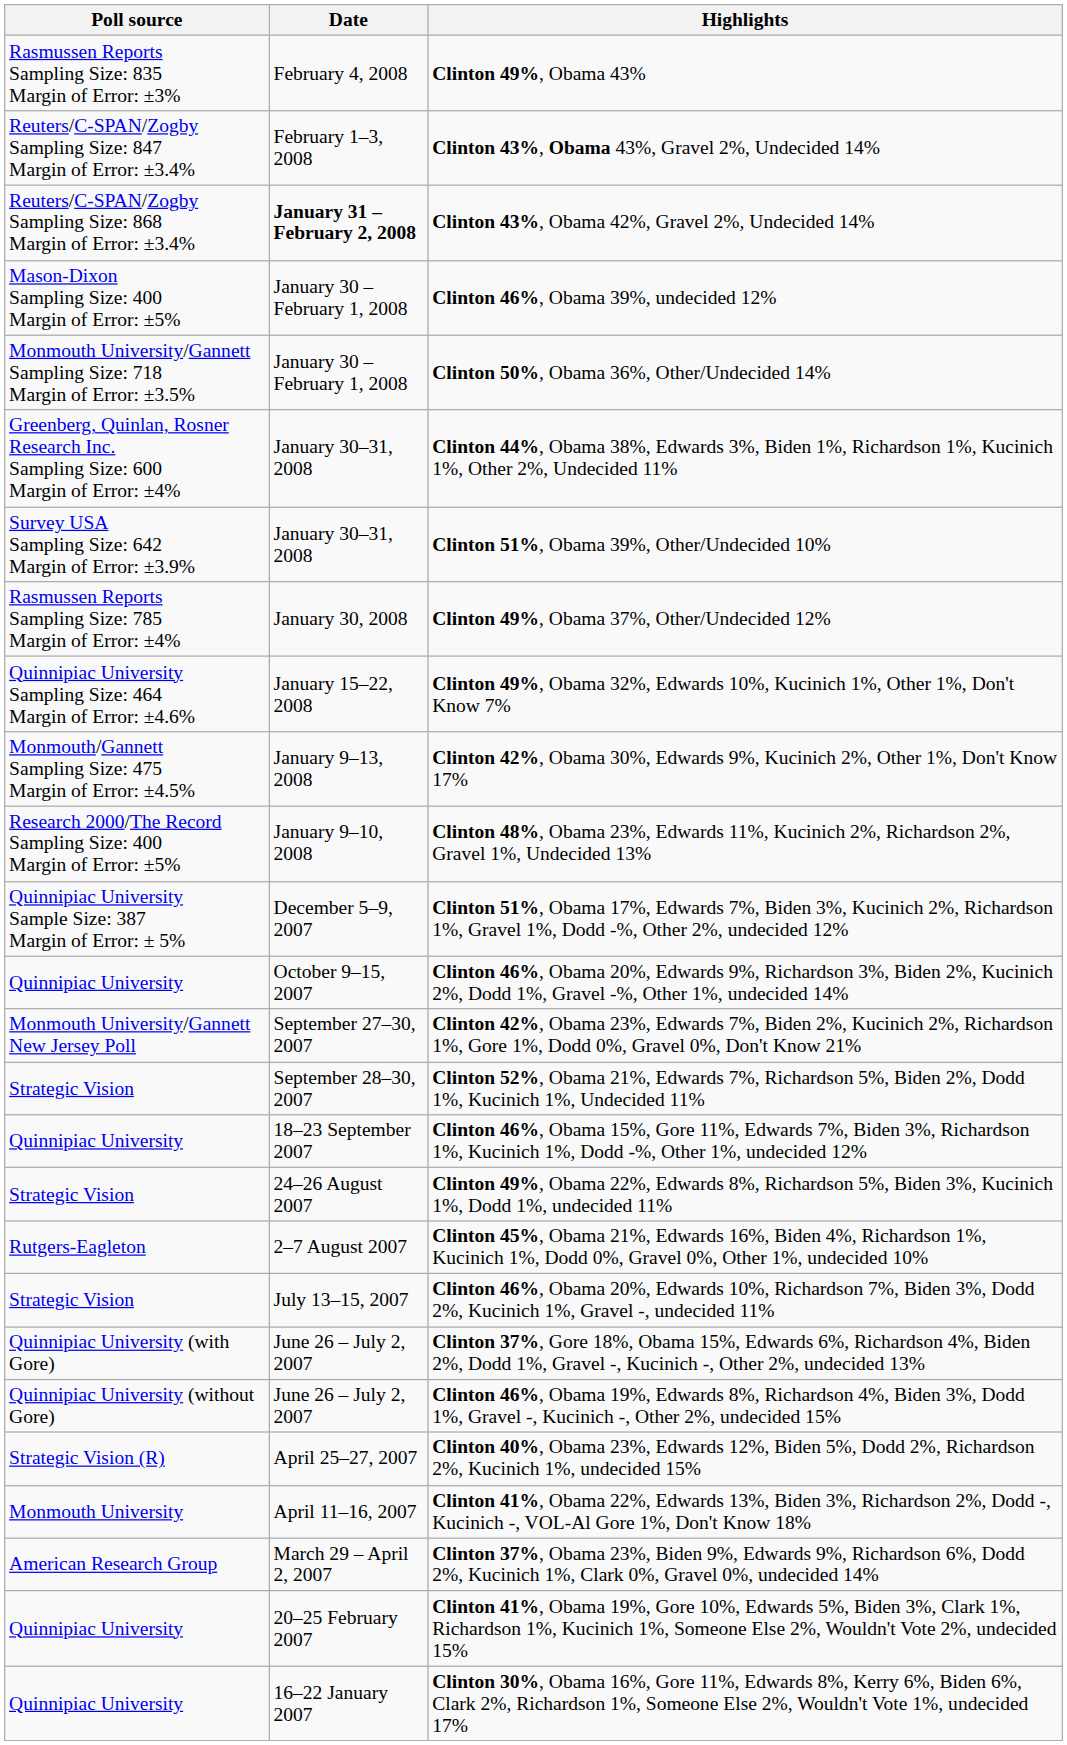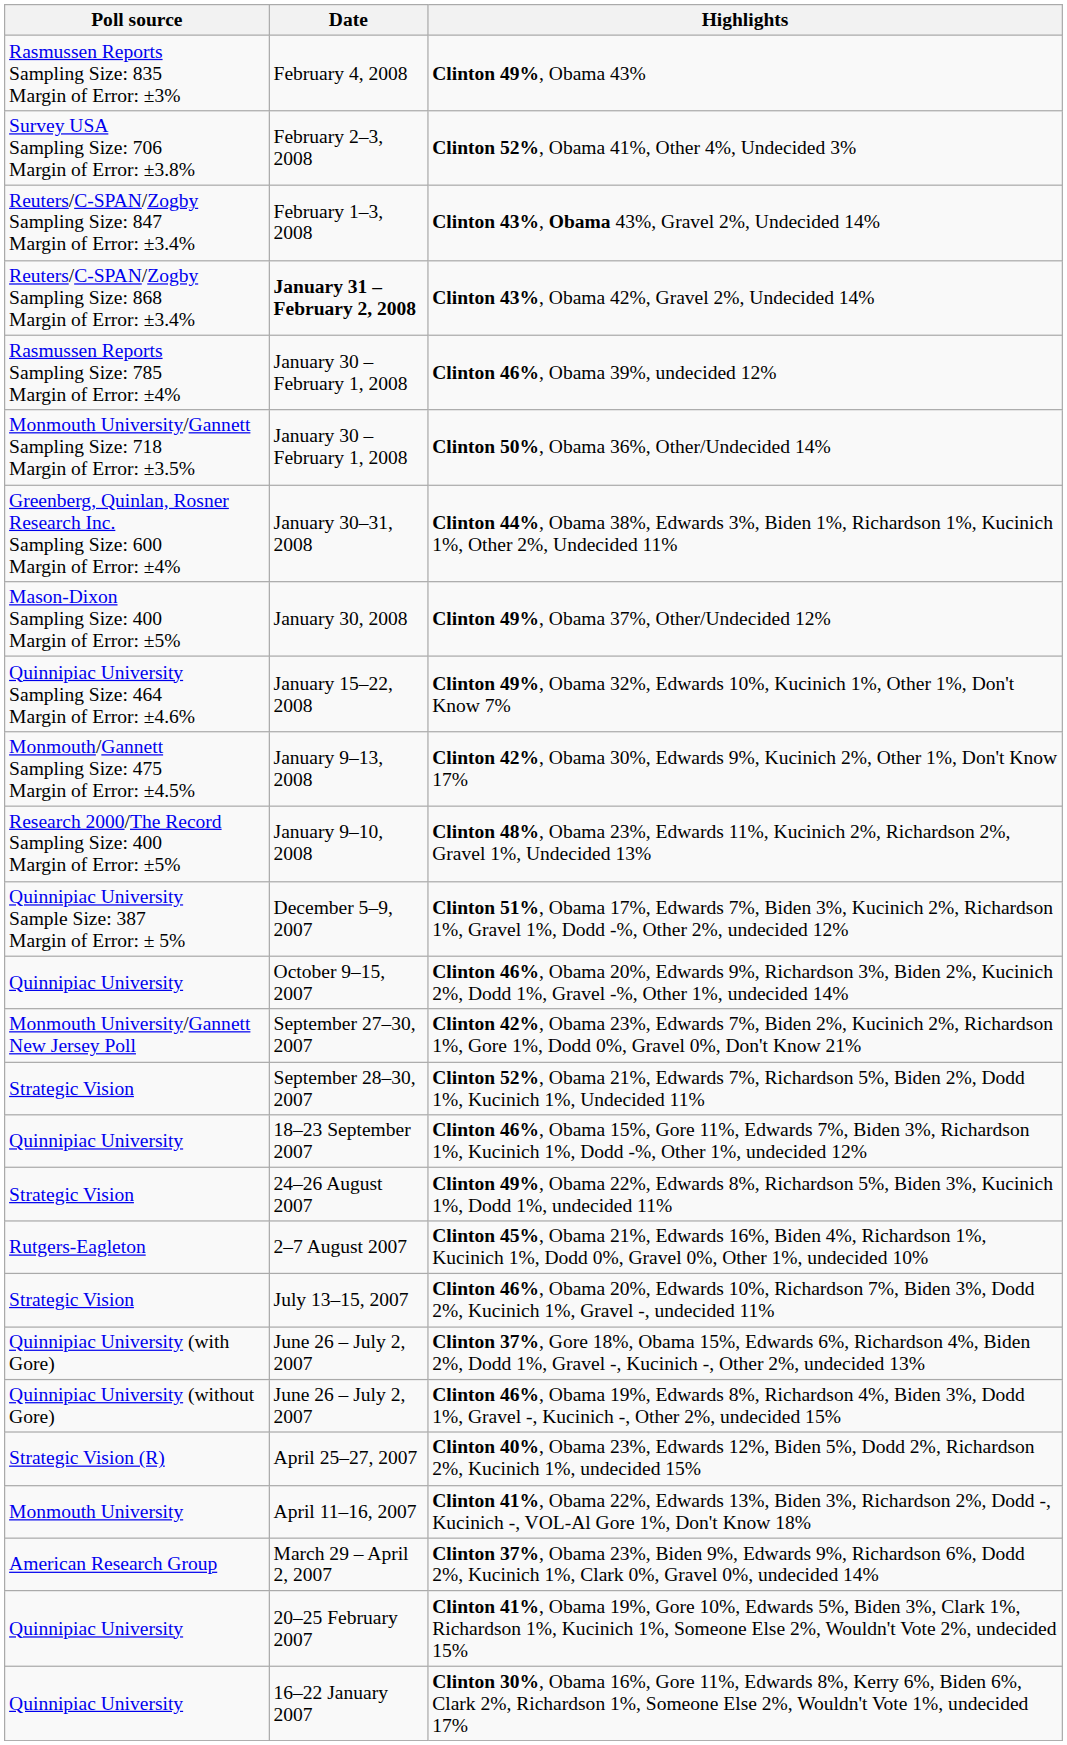+ row: Survey USA Sampling Size: 706 Margin of Error: ±3.8% | February 2–3, 2008 | Clinton 52%, Obama 41%, Other 4%, Undecided 3%
Clinton 46%, Obama 39%, undecided 12% | Poll source: Mason-Dixon Sampling Size: 400 Margin of Error: ±5% -> Rasmussen Reports Sampling Size: 785 Margin of Error: ±4%
- row: Survey USA Sampling Size: 642 Margin of Error: ±3.9% | January 30–31, 2008 | Clinton 51%, Obama 39%, Other/Undecided 10%
Clinton 49%, Obama 37%, Other/Undecided 12% | Poll source: Rasmussen Reports Sampling Size: 785 Margin of Error: ±4% -> Mason-Dixon Sampling Size: 400 Margin of Error: ±5%
